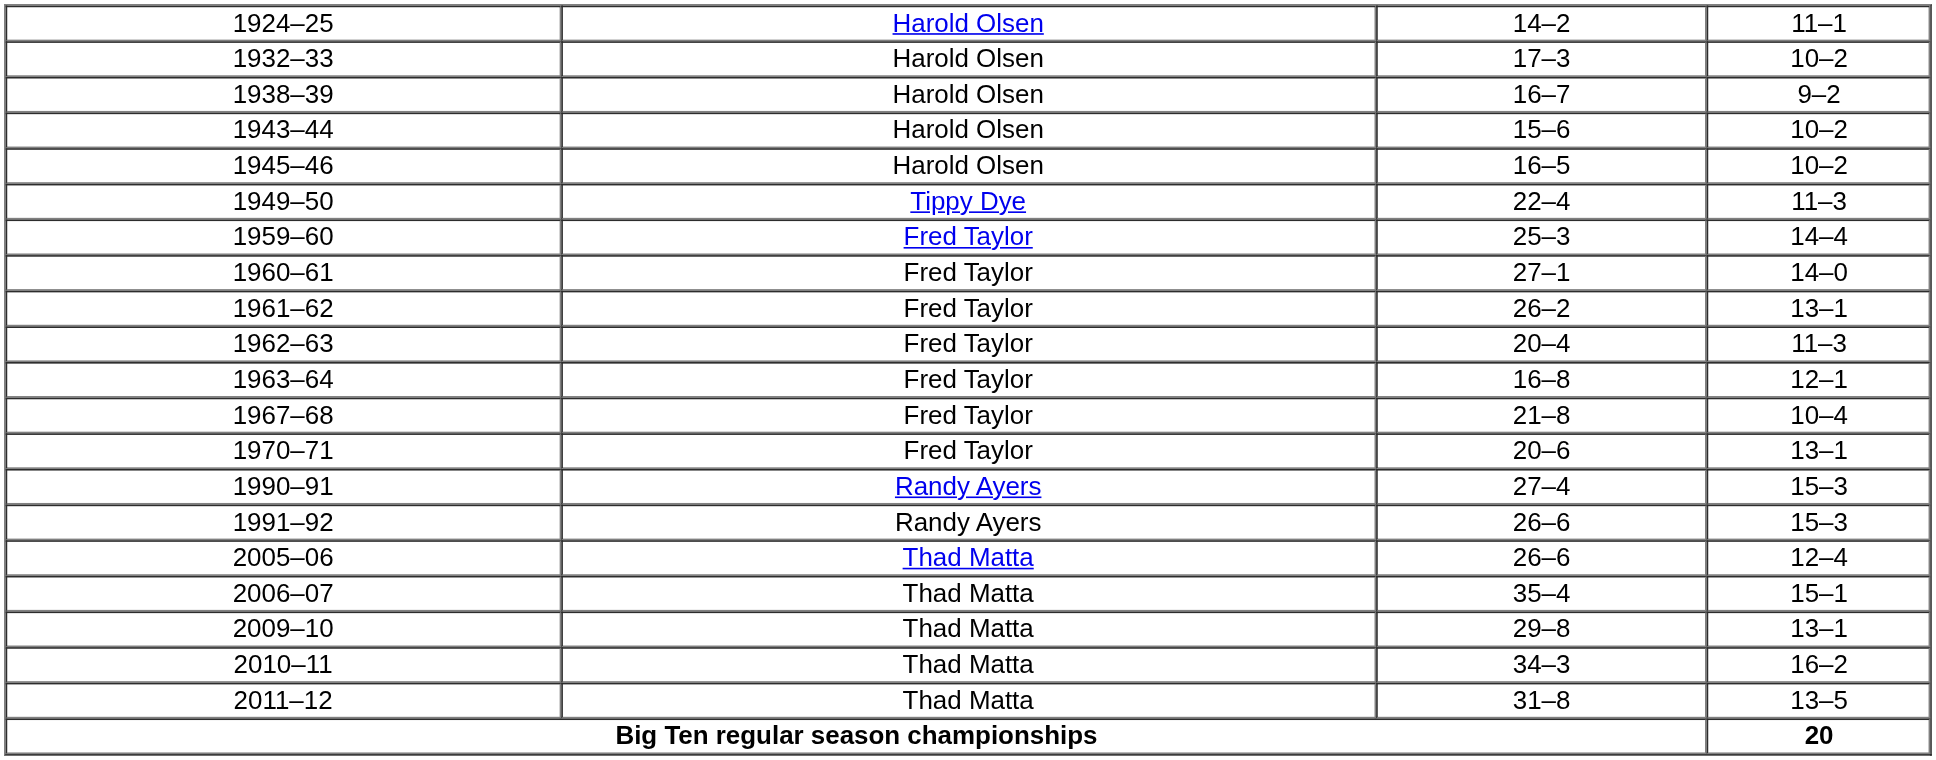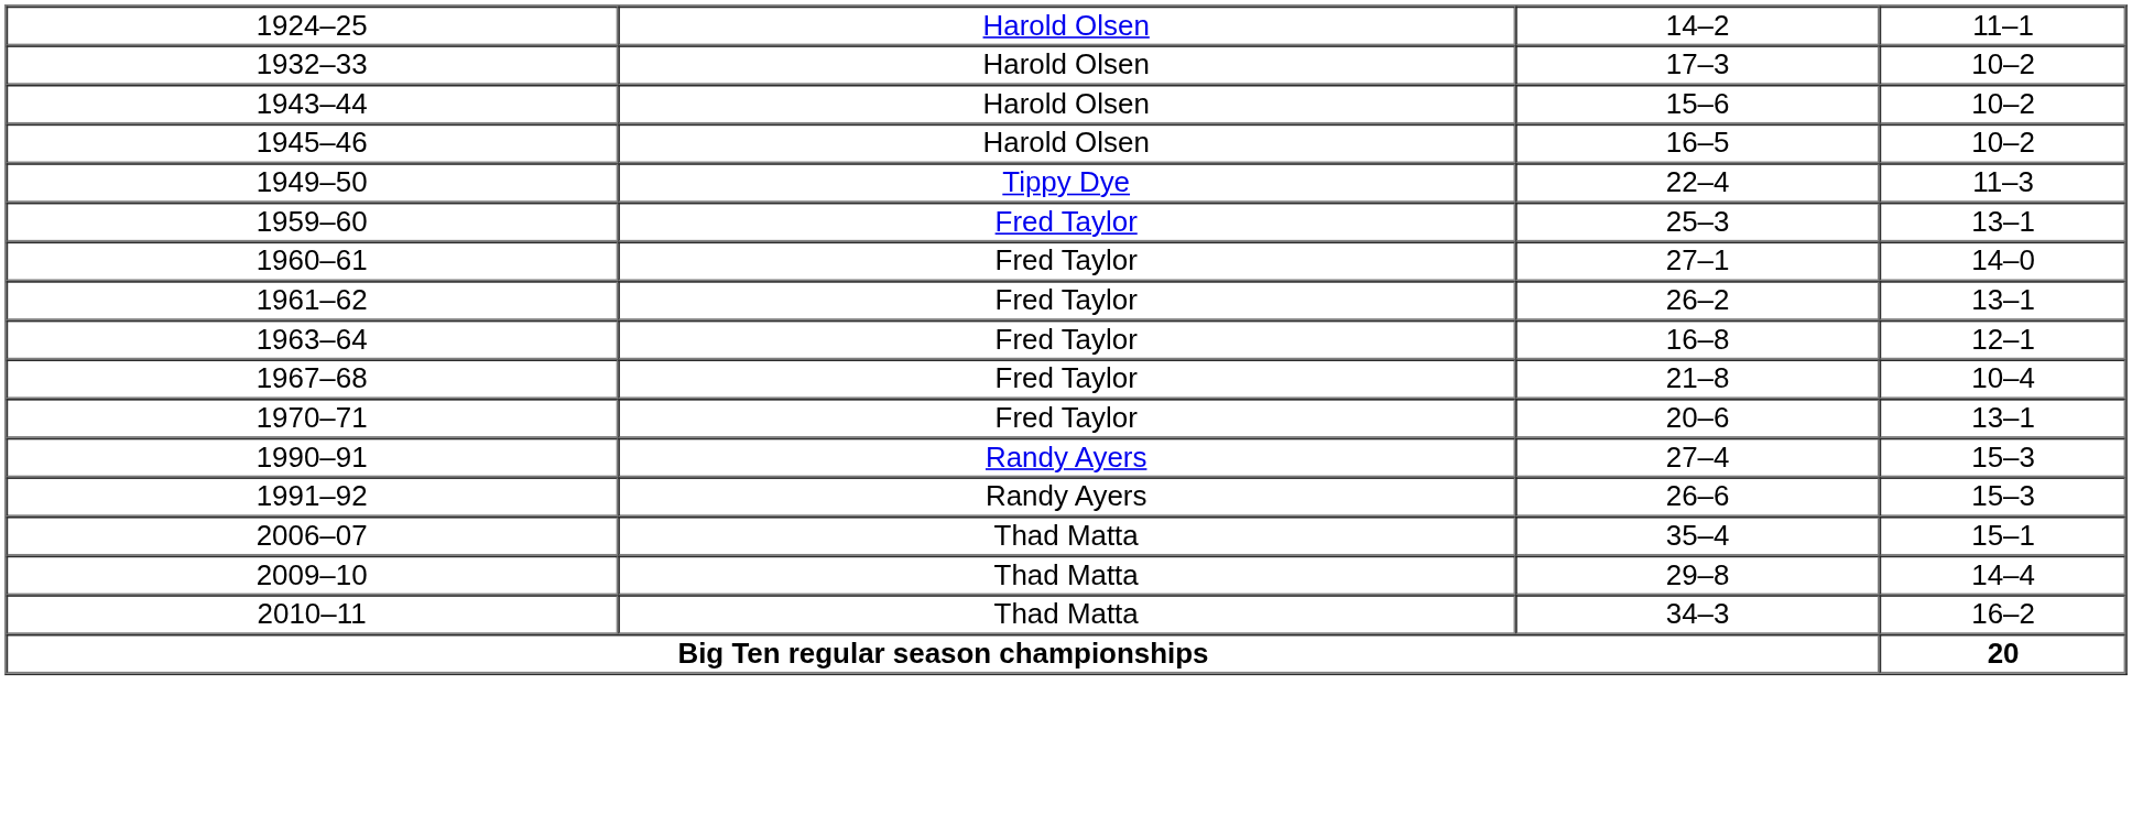- row: 1938–39 | Harold Olsen | 16–7 | 9–2
1959–60 | column 4: 14–4 -> 13–1
- row: 1962–63 | Fred Taylor | 20–4 | 11–3
- row: 2005–06 | Thad Matta | 26–6 | 12–4
2009–10 | column 4: 13–1 -> 14–4
- row: 2011–12 | Thad Matta | 31–8 | 13–5
